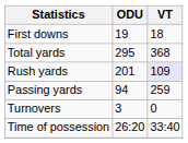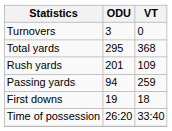rows swapped: First downs <-> Turnovers
Rush yards | VT: lavender background -> no background
